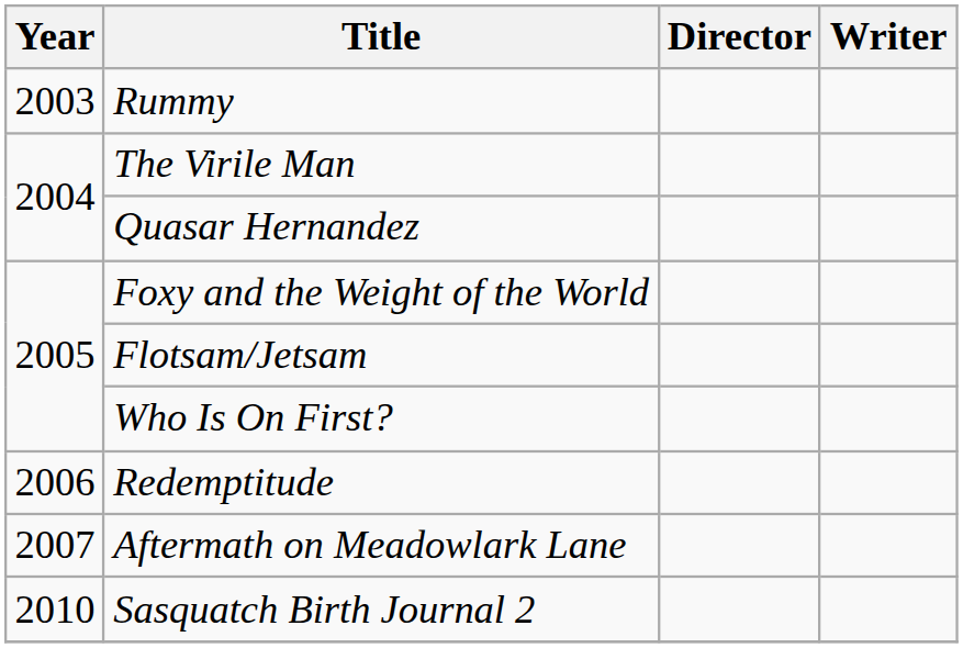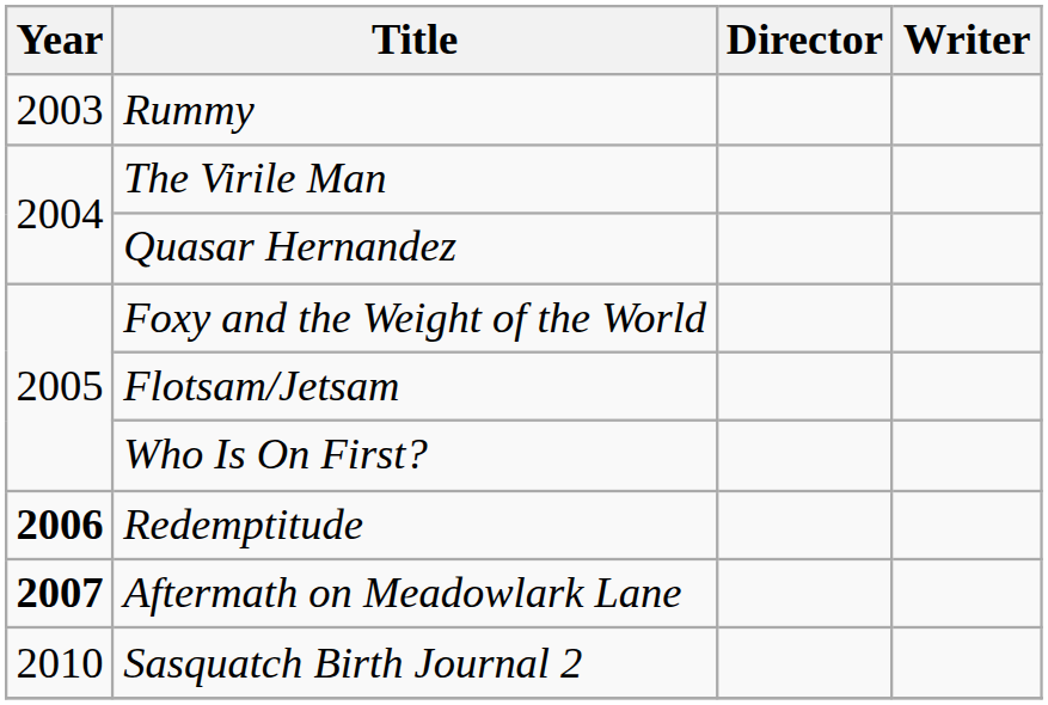Redemptitude | Year: normal -> bold
Aftermath on Meadowlark Lane | Year: normal -> bold
